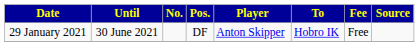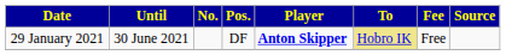29 January 2021 | Player: normal -> bold
29 January 2021 | To: no background -> khaki background
